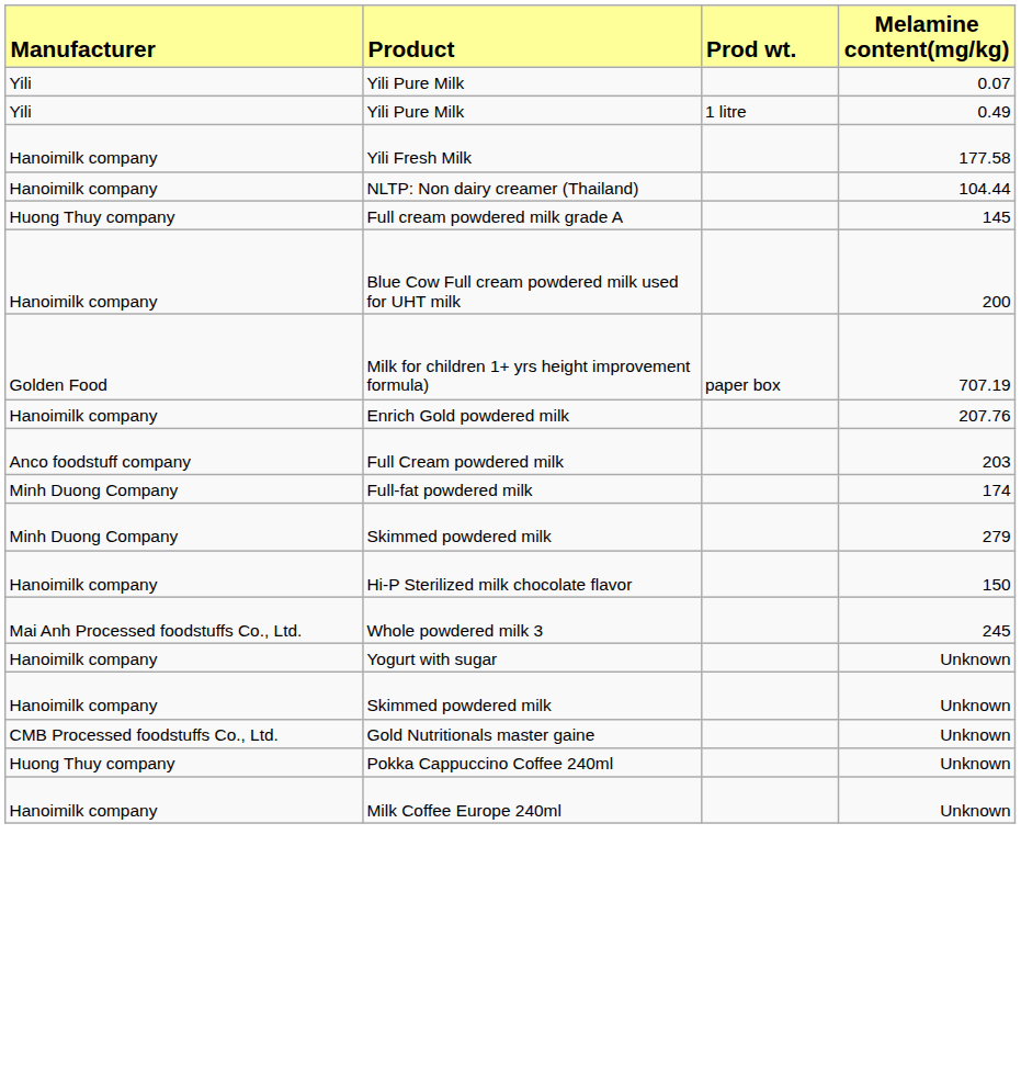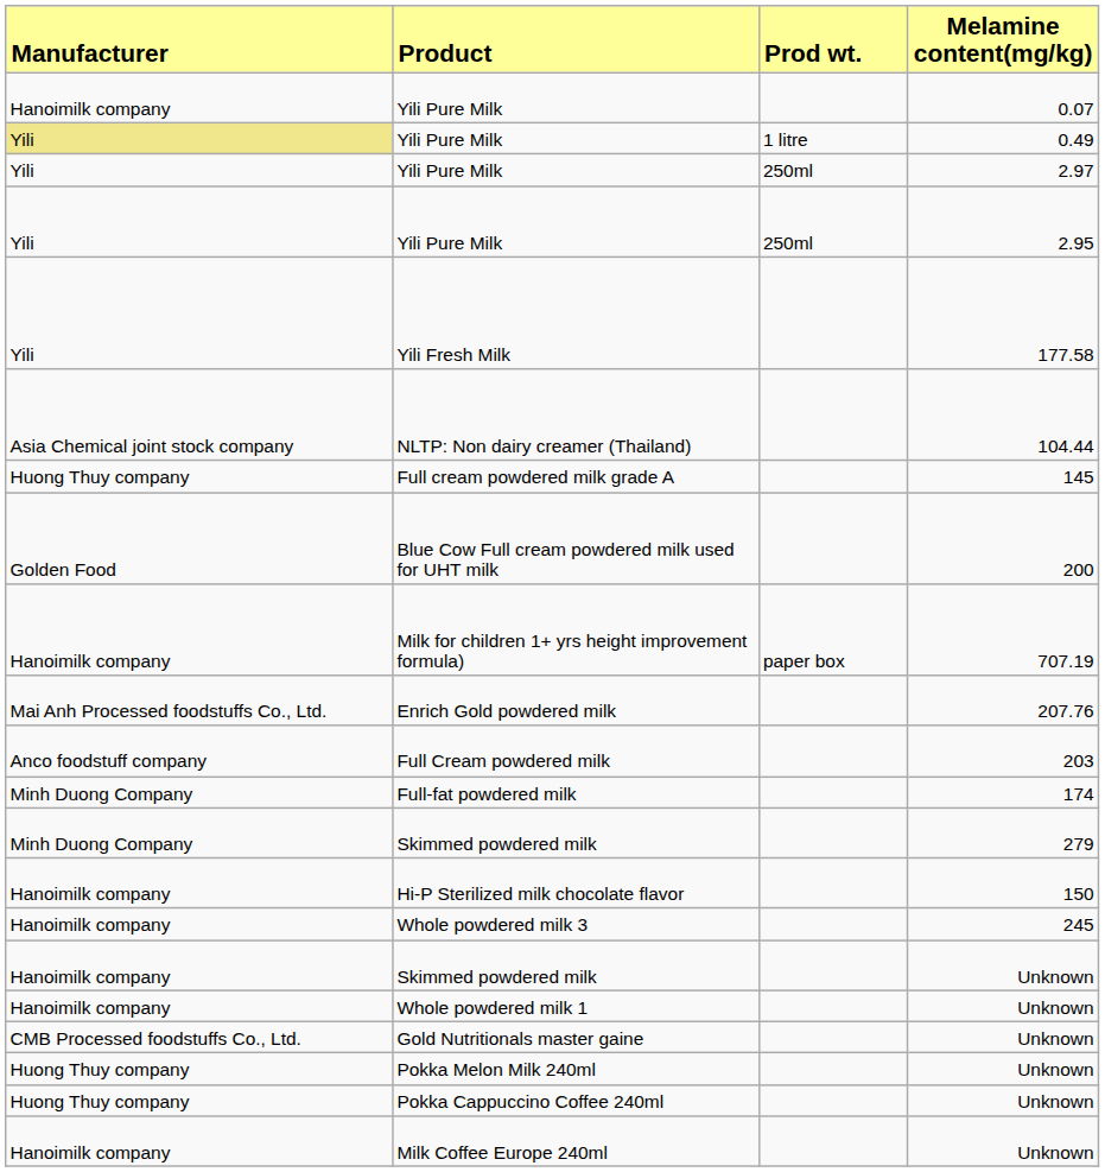Yili Pure Milk / 0.07 | column 1: Yili -> Hanoimilk company
Yili Pure Milk / 0.49 | column 1: no background -> khaki background
+ row: Yili | Yili Pure Milk | 250ml | 2.97
+ row: Yili | Yili Pure Milk | 250ml | 2.95
Yili Fresh Milk | column 1: Hanoimilk company -> Yili
NLTP: Non dairy creamer (Thailand) | column 1: Hanoimilk company -> Asia Chemical joint stock company
Blue Cow Full cream powdered milk used for UHT milk | column 1: Hanoimilk company -> Golden Food
Milk for children 1+ yrs height improvement formula) | column 1: Golden Food -> Hanoimilk company
Enrich Gold powdered milk | column 1: Hanoimilk company -> Mai Anh Processed foodstuffs Co., Ltd.
Whole powdered milk 3 | column 1: Mai Anh Processed foodstuffs Co., Ltd. -> Hanoimilk company
- row: Hanoimilk company | Yogurt with sugar | Unknown
+ row: Hanoimilk company | Whole powdered milk 1 | Unknown
+ row: Huong Thuy company | Pokka Melon Milk 240ml | Unknown
